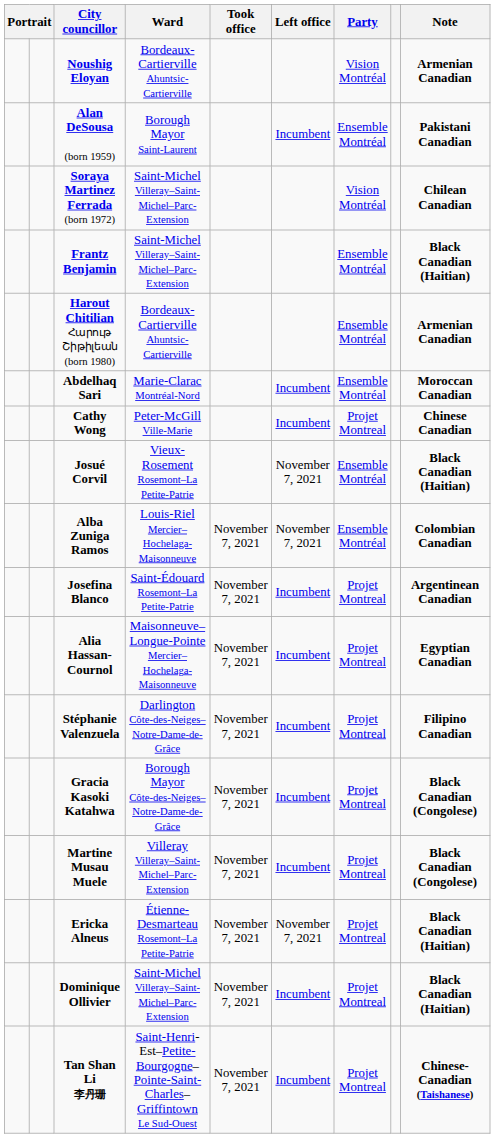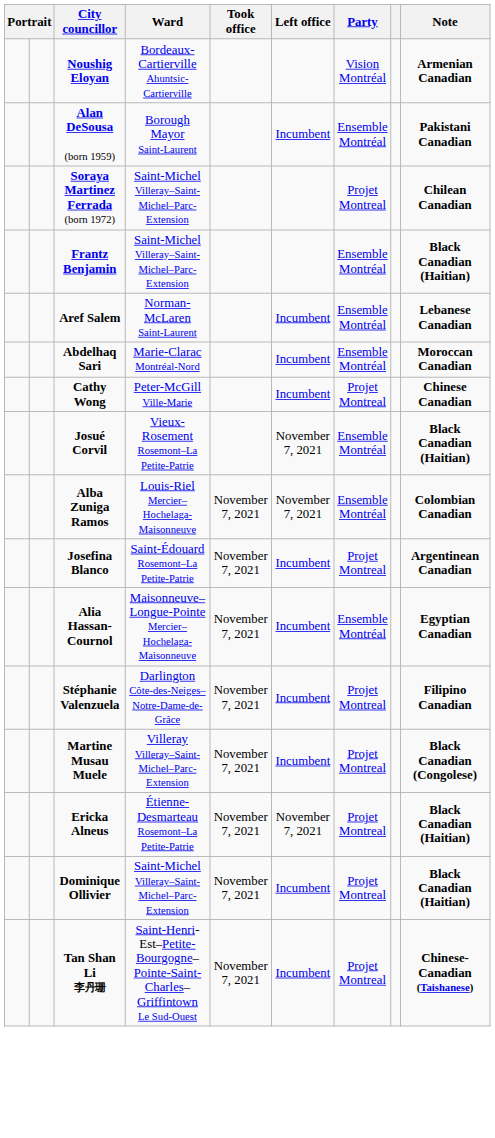Soraya Martinez Ferrada (born 1972) | Party: Vision Montréal -> Projet Montreal
- row: Harout Chitilian Հարութ Շիթիլեան (born 1980) | Bordeaux-Cartierville Ahuntsic-Cartierville | Ensemble Montréal | Armenian Canadian
+ row: Aref Salem | Norman-McLaren Saint-Laurent | Incumbent | Ensemble Montréal | Lebanese Canadian
Alia Hassan-Cournol | Party: Projet Montreal -> Ensemble Montréal
- row: Gracia Kasoki Katahwa | Borough Mayor Côte-des-Neiges–Notre-Dame-de-Grâce | November 7, 2021 | Incumbent | Projet Montreal | Black Canadian (Congolese)
